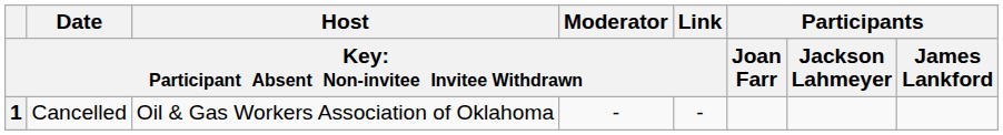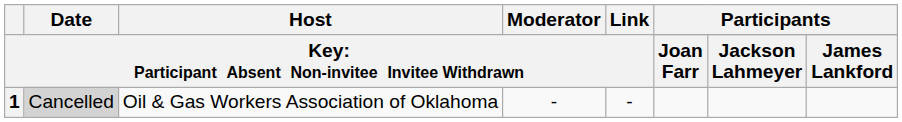1 | column 2: no background -> lightgrey background
